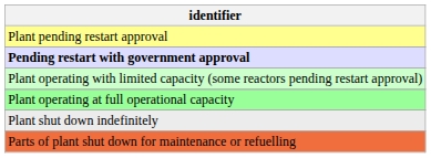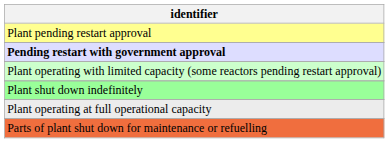row 5 | column 1: Plant operating at full operational capacity -> Plant shut down indefinitely
row 6 | column 1: Plant shut down indefinitely -> Plant operating at full operational capacity
